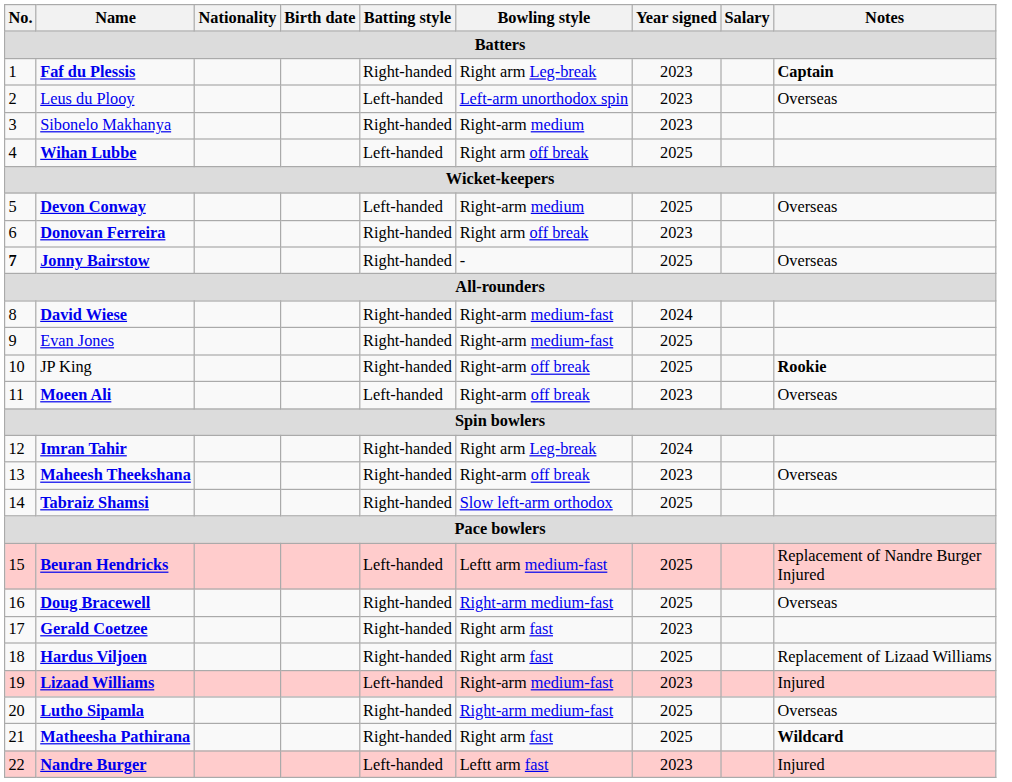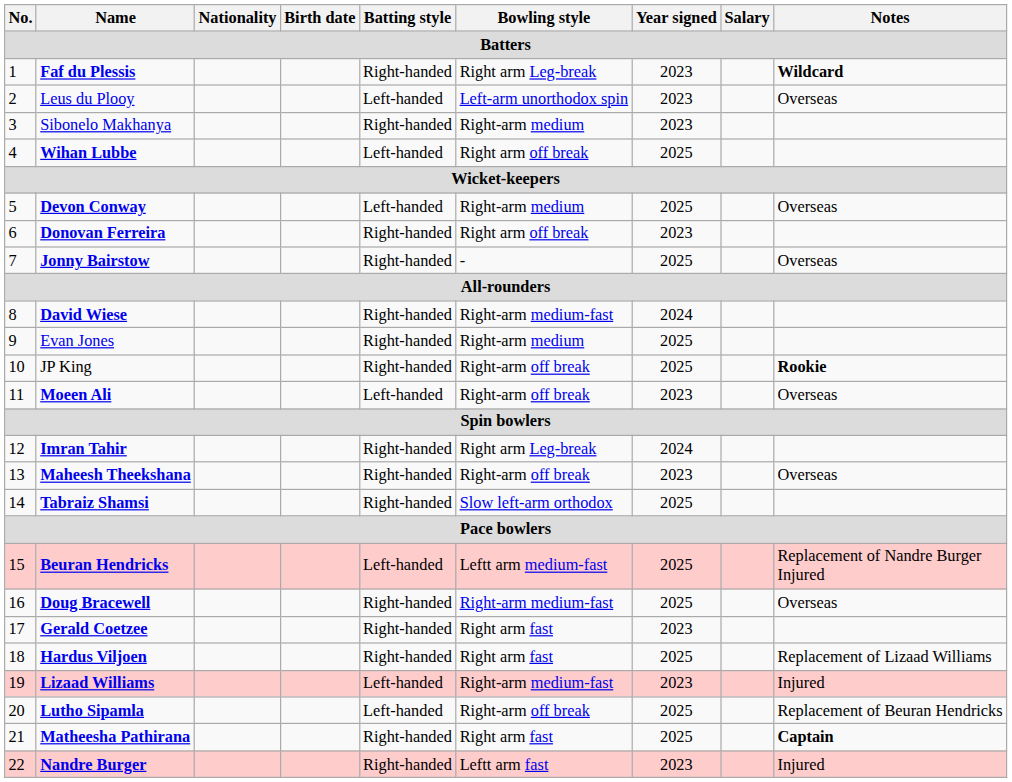Faf du Plessis | Notes: Captain -> Wildcard
Jonny Bairstow | No.: bold -> normal
Evan Jones | Bowling style: Right-arm medium-fast -> Right-arm medium
Lutho Sipamla | Batting style: Right-handed -> Left-handed
Lutho Sipamla | Bowling style: Right-arm medium-fast -> Right-arm off break
Lutho Sipamla | Notes: Overseas -> Replacement of Beuran Hendricks
Matheesha Pathirana | Notes: Wildcard -> Captain
Nandre Burger | Batting style: Left-handed -> Right-handed
